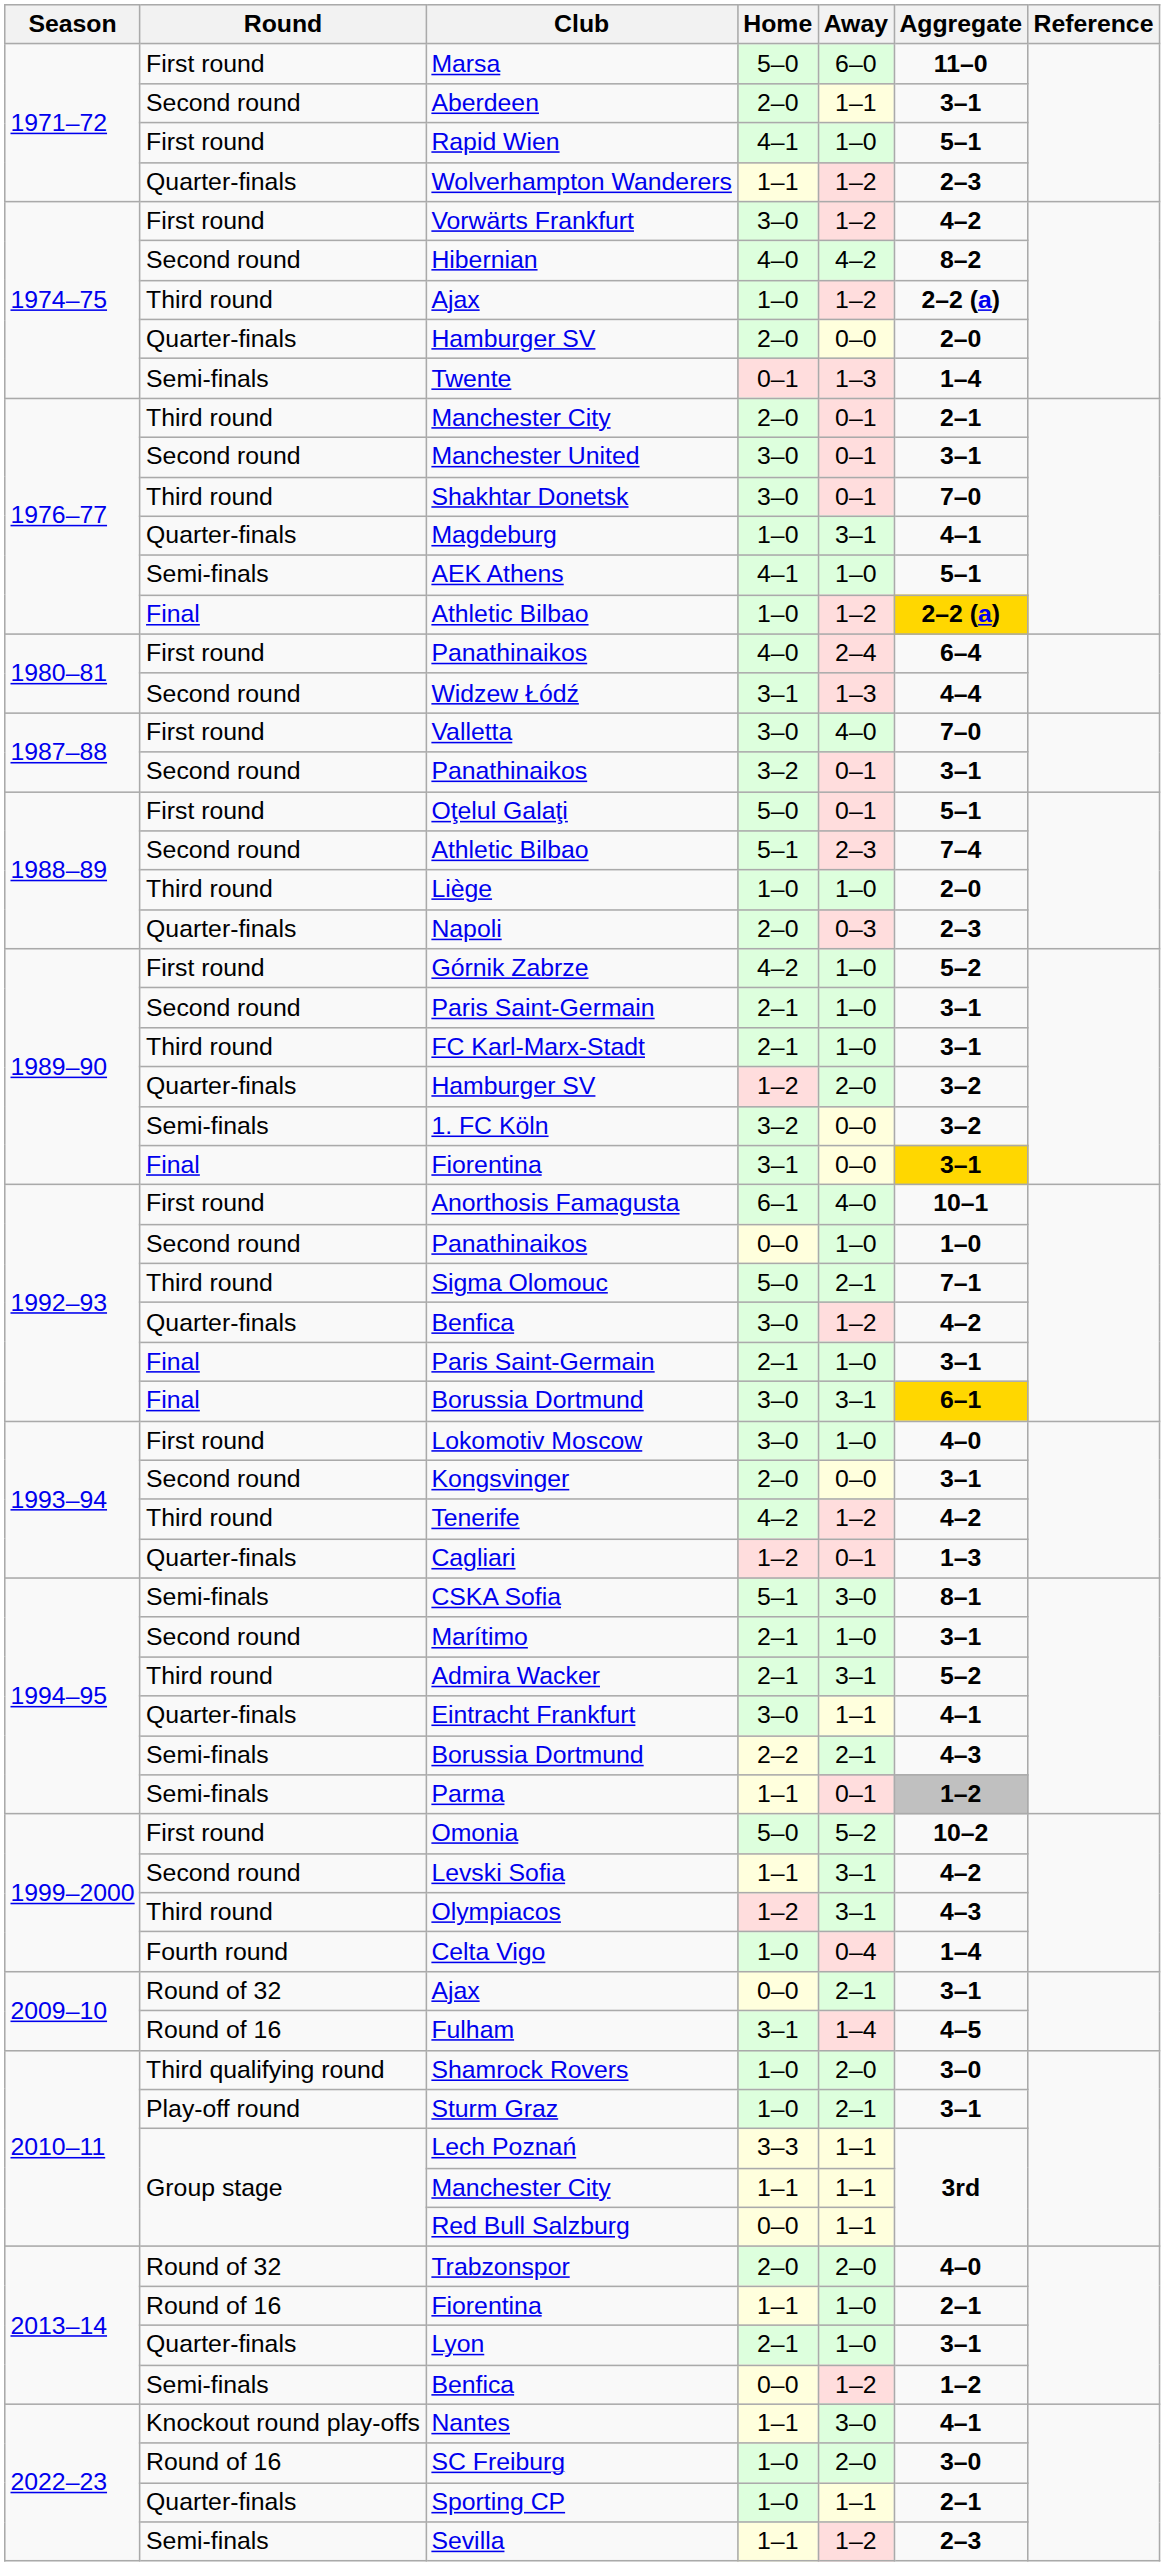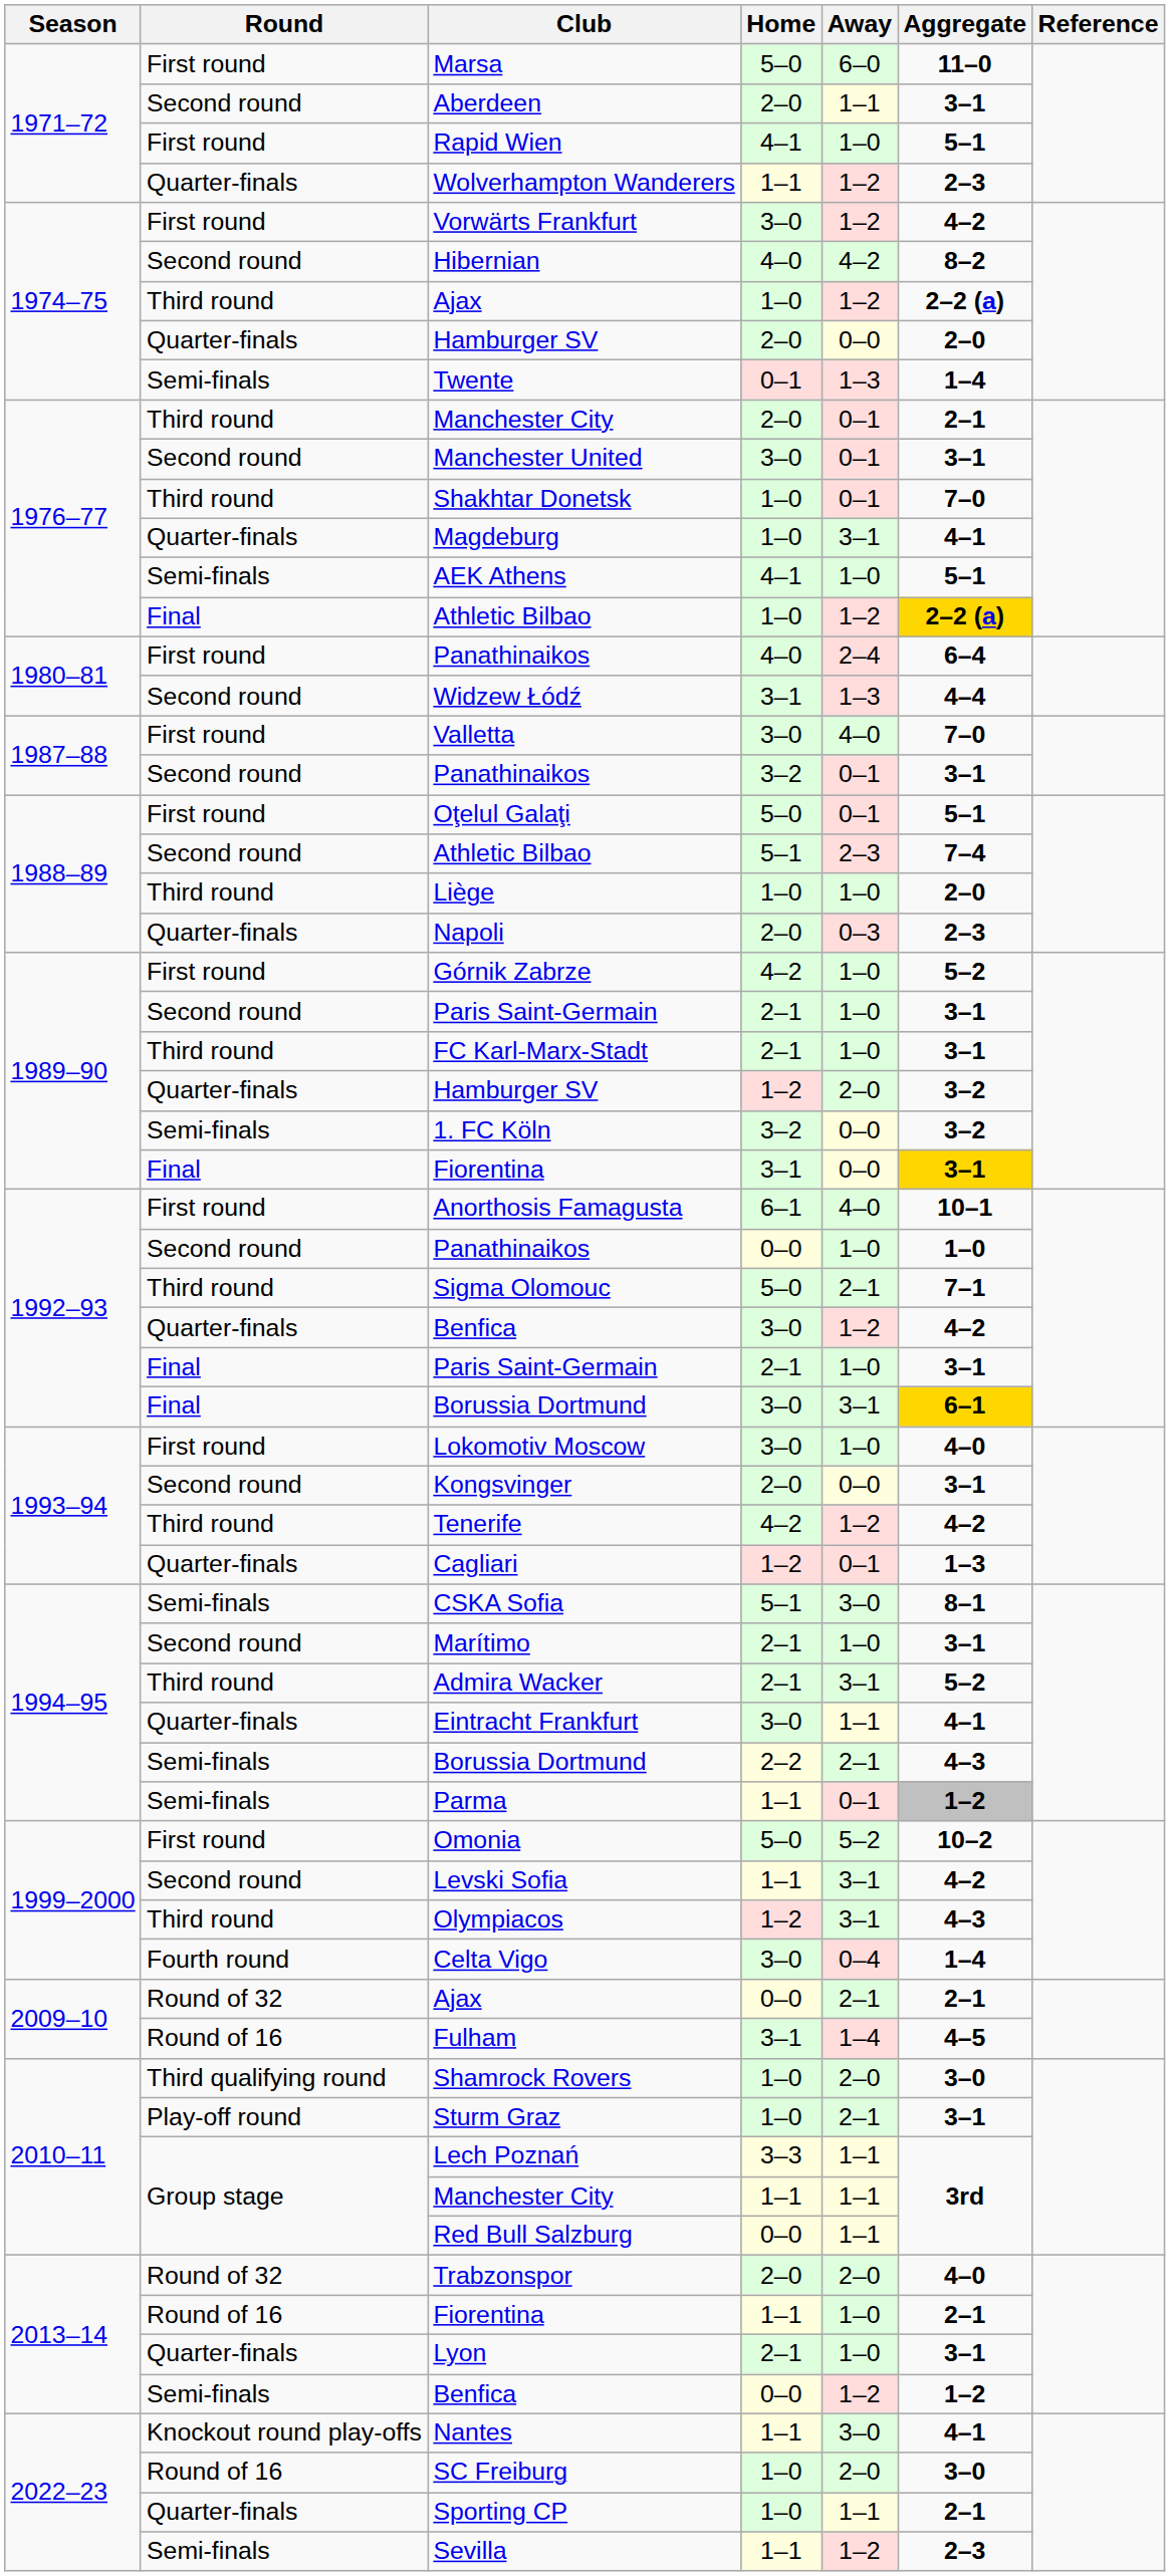Shakhtar Donetsk | Home: 3–0 -> 1–0
Celta Vigo | Home: 1–0 -> 3–0
2009–10 / Ajax | Aggregate: 3–1 -> 2–1
